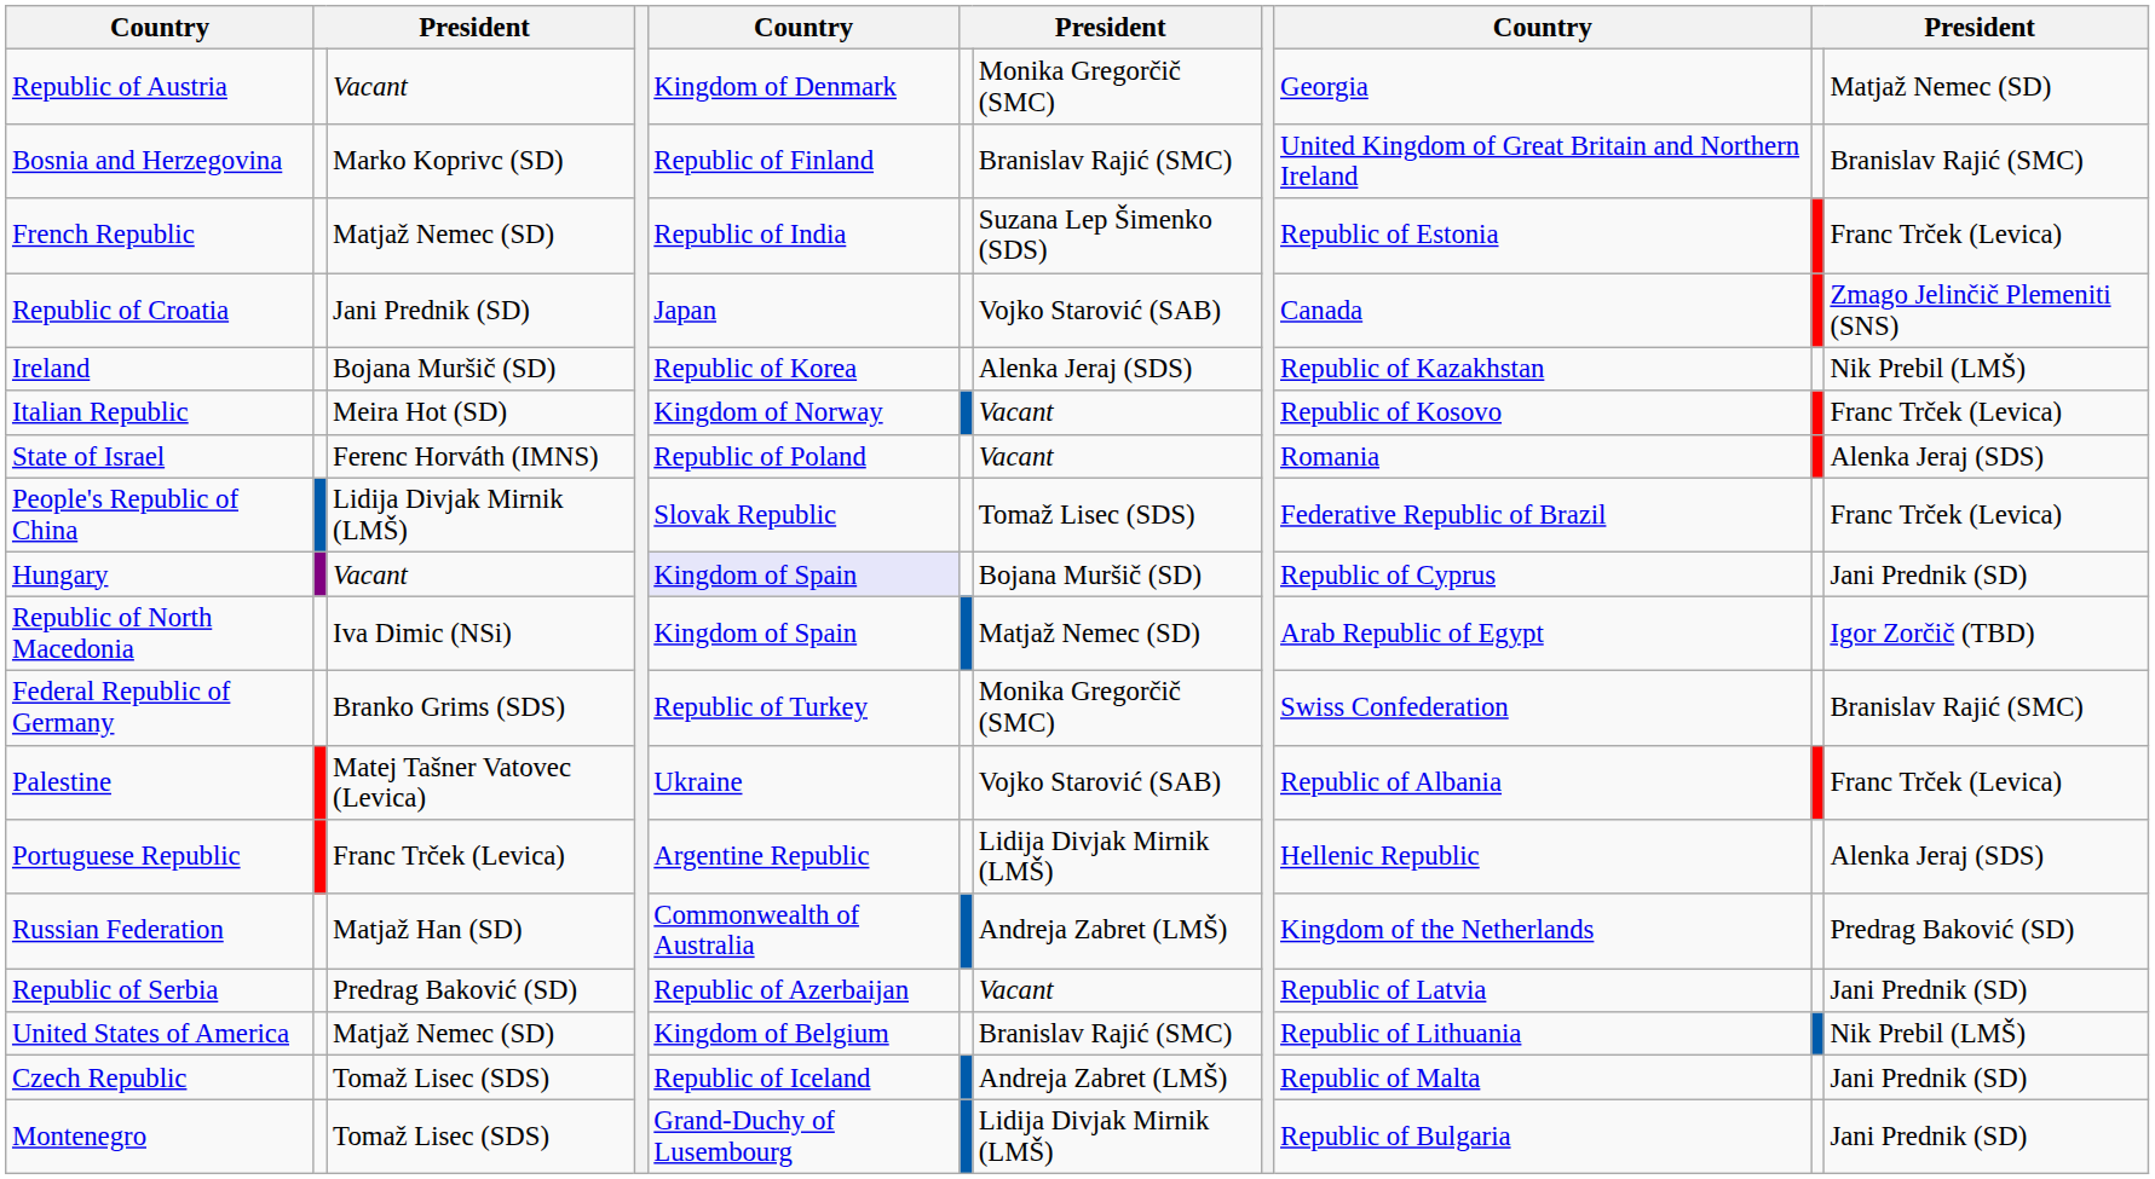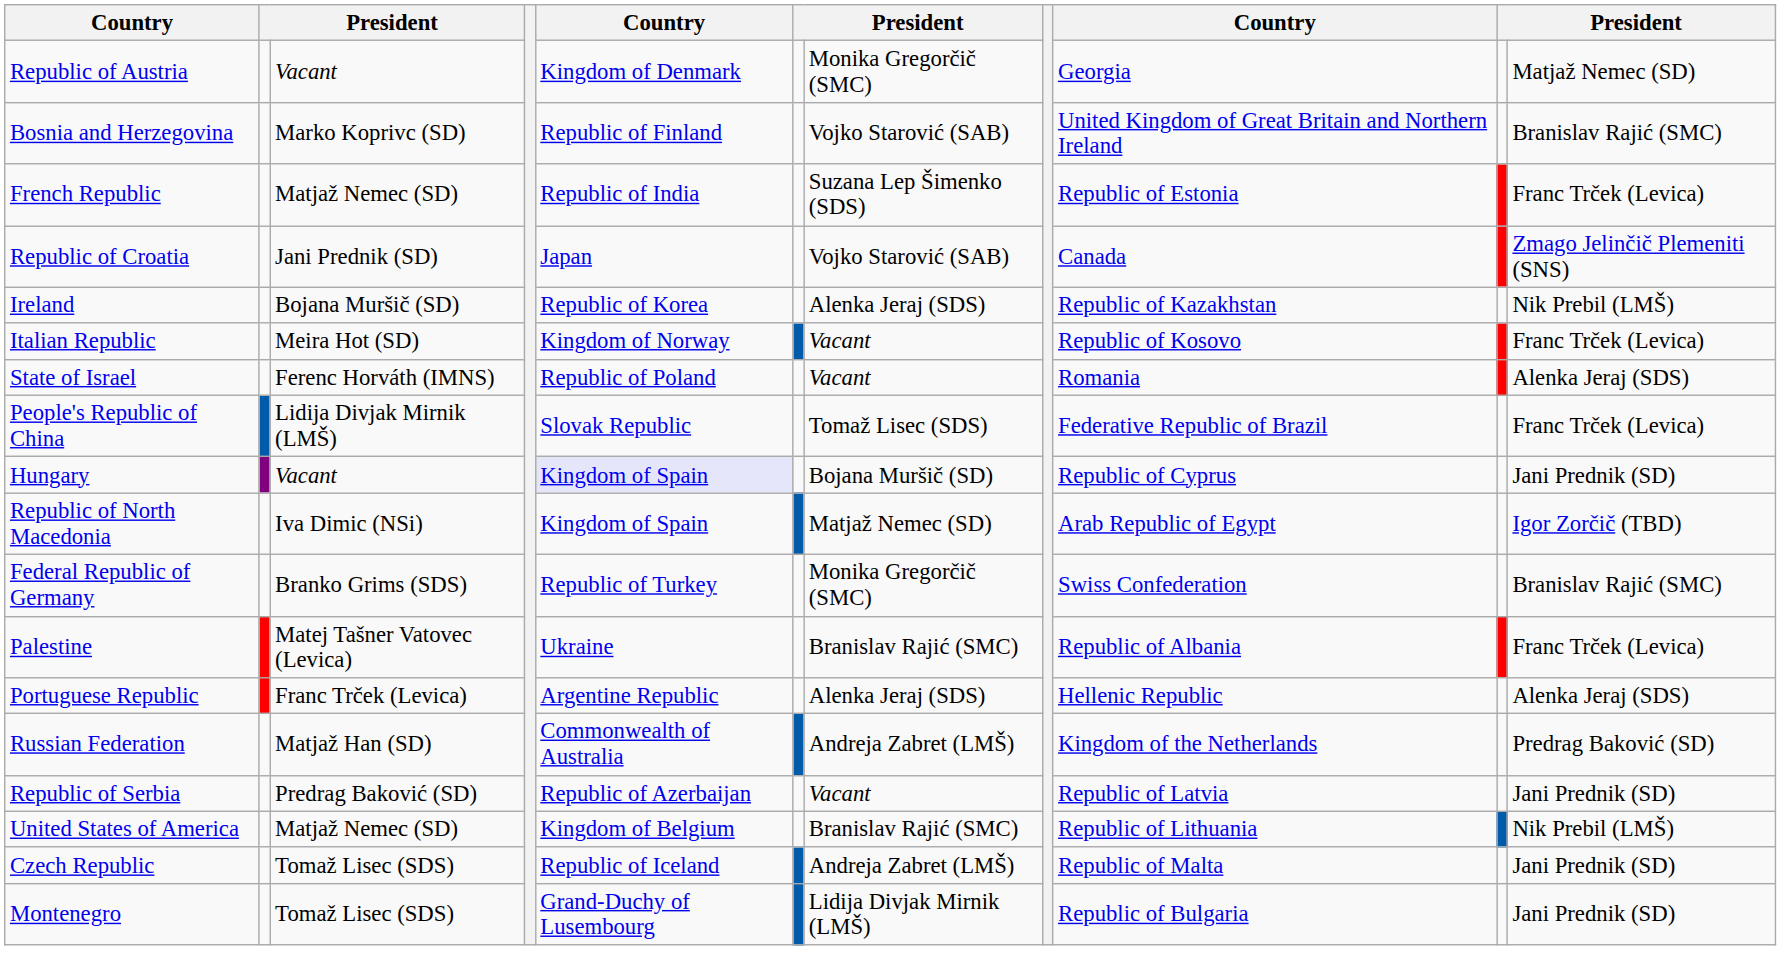Bosnia and Herzegovina | column 7: Branislav Rajić (SMC) -> Vojko Starović (SAB)
Palestine | column 7: Vojko Starović (SAB) -> Branislav Rajić (SMC)
Portuguese Republic | column 7: Lidija Divjak Mirnik (LMŠ) -> Alenka Jeraj (SDS)
